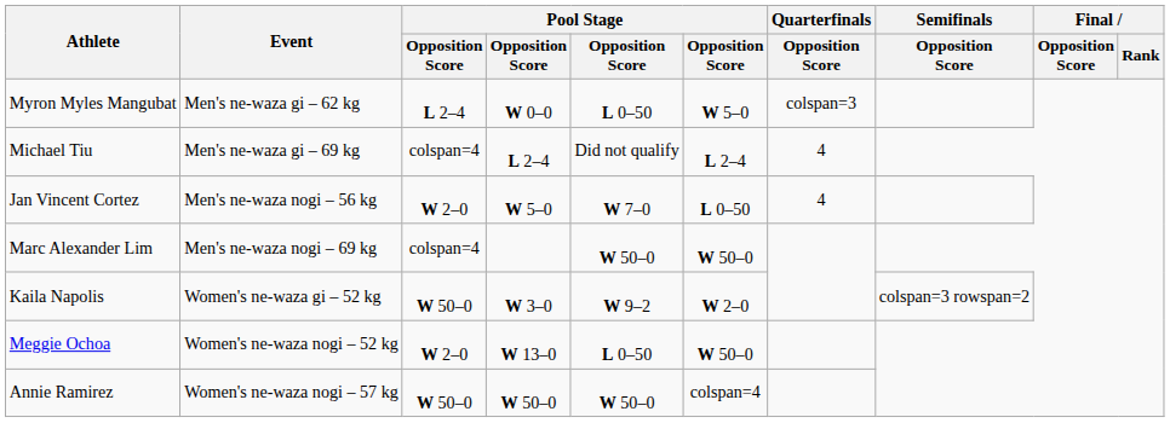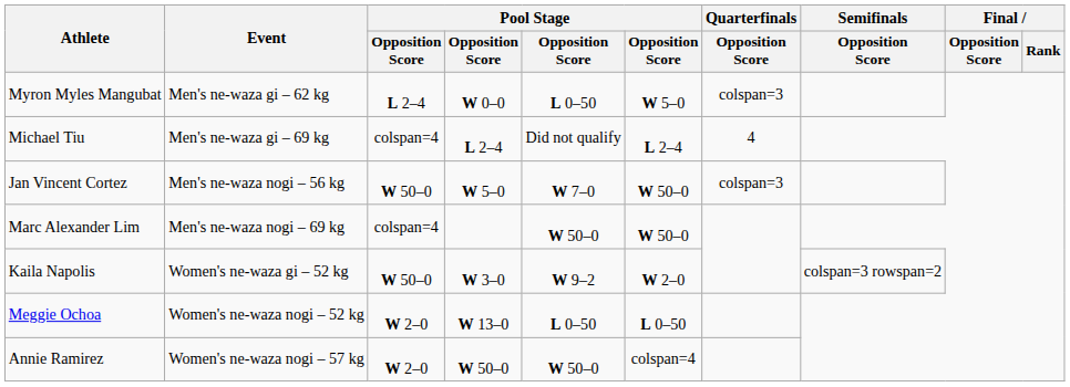Jan Vincent Cortez | column 3: W 2–0 -> W 50–0
Jan Vincent Cortez | column 6: L 0–50 -> W 50–0
Jan Vincent Cortez | Quarterfinals / Opposition Score: 4 -> colspan=3
Meggie Ochoa | column 6: W 50–0 -> L 0–50
Annie Ramirez | column 3: W 50–0 -> W 2–0
